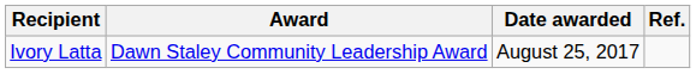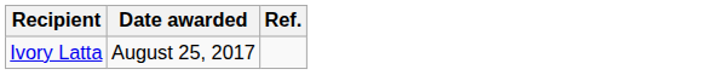- column: Award | Dawn Staley Community Leadership Award
